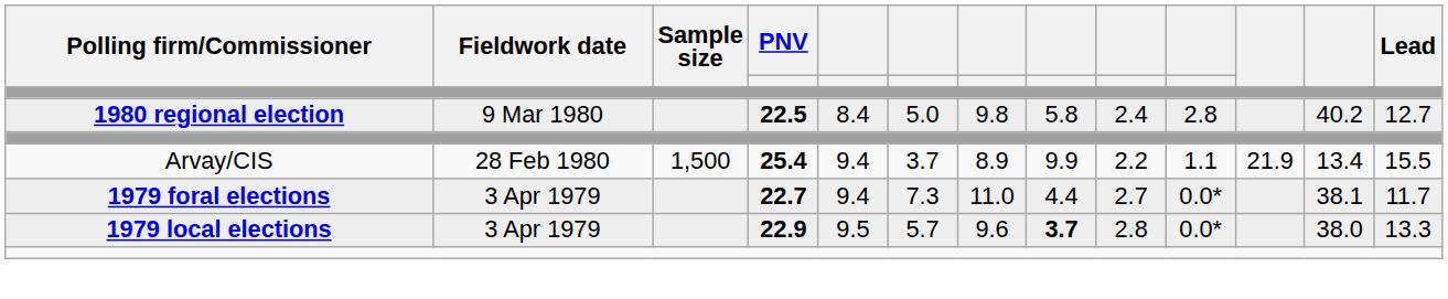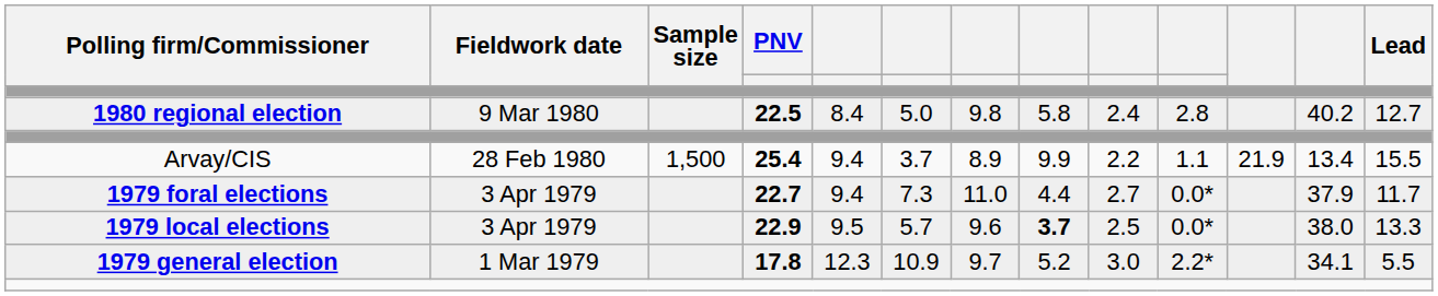1979 foral elections | column 12: 38.1 -> 37.9
1979 local elections | column 9: 2.8 -> 2.5
+ row: 1979 general election | 1 Mar 1979 | 17.8 | 12.3 | 10.9 | 9.7 | 5.2 | 3.0 | 2.2* | 34.1 | 5.5
